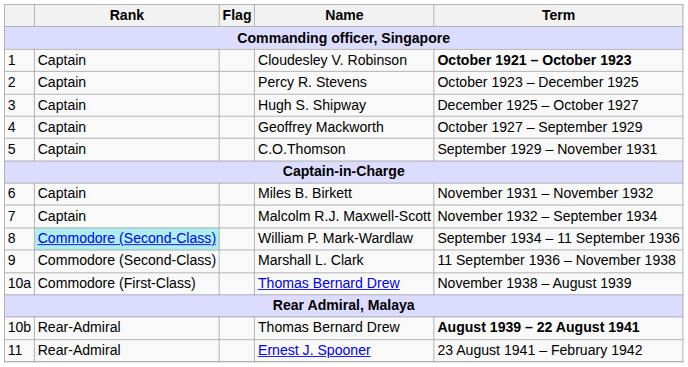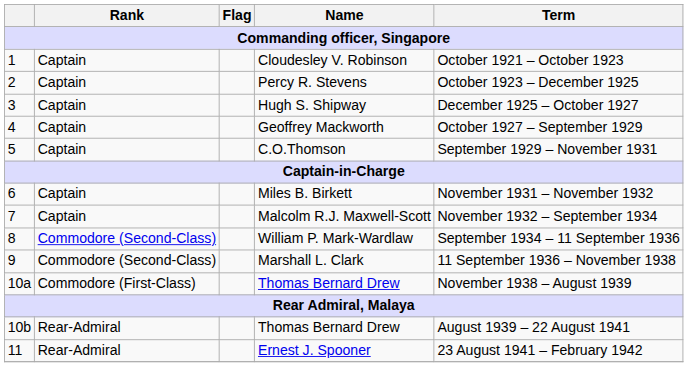Cloudesley V. Robinson | Term: bold -> normal
William P. Mark-Wardlaw | Rank: paleturquoise background -> no background
10b / Thomas Bernard Drew | Term: bold -> normal
